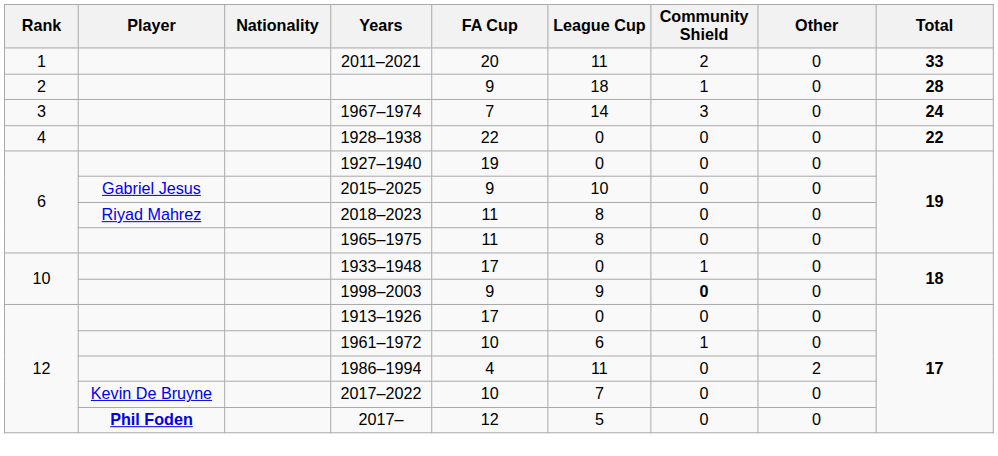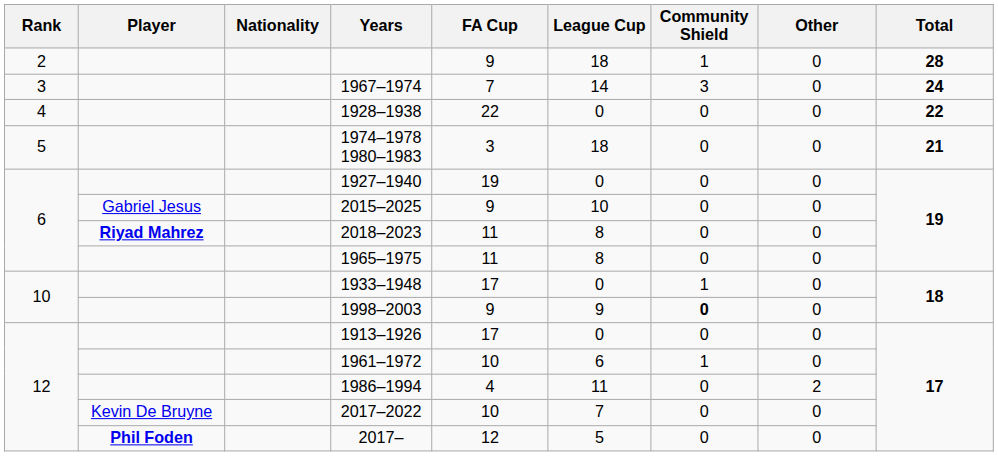- row: 1 | 2011–2021 | 20 | 11 | 2 | 0 | 33
+ row: 5 | 1974–1978 1980–1983 | 3 | 18 | 0 | 0 | 21
2018–2023 | Player: normal -> bold
